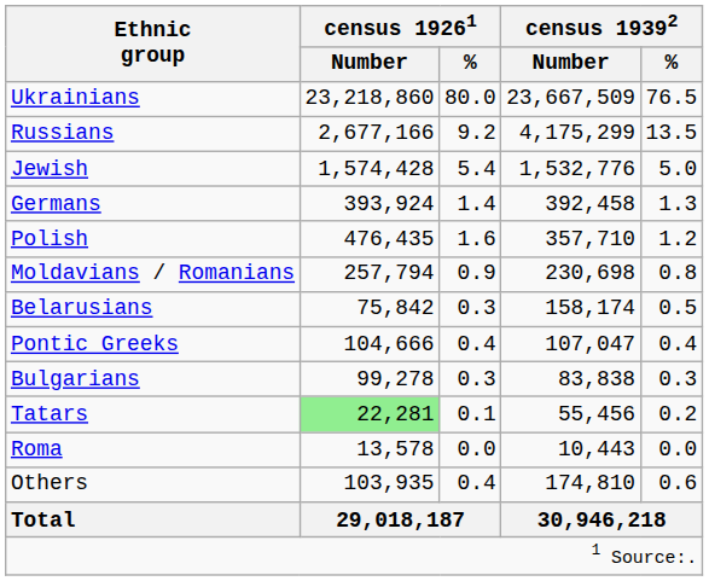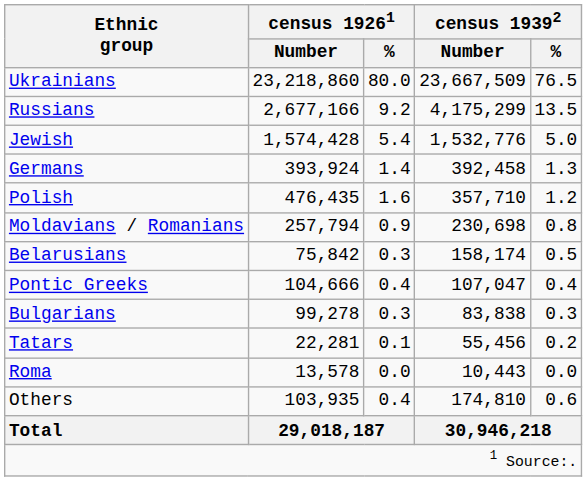Tatars | census 19261 / Number: lightgreen background -> no background
